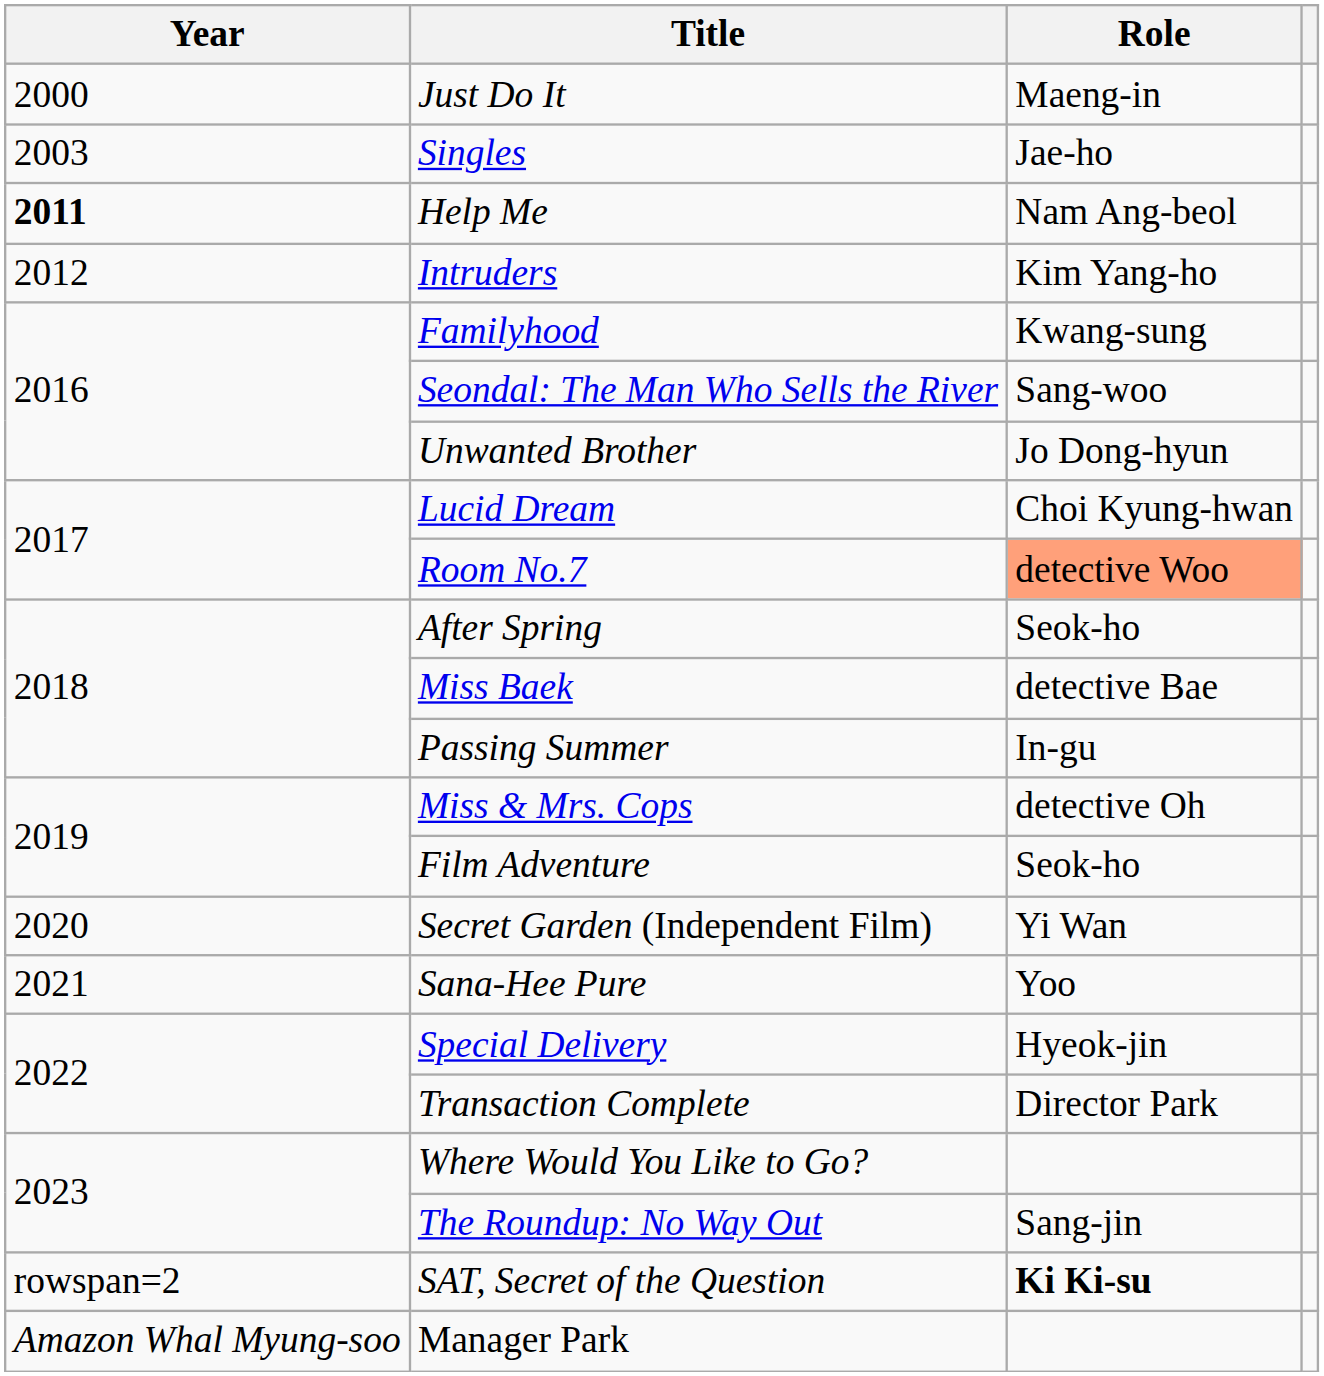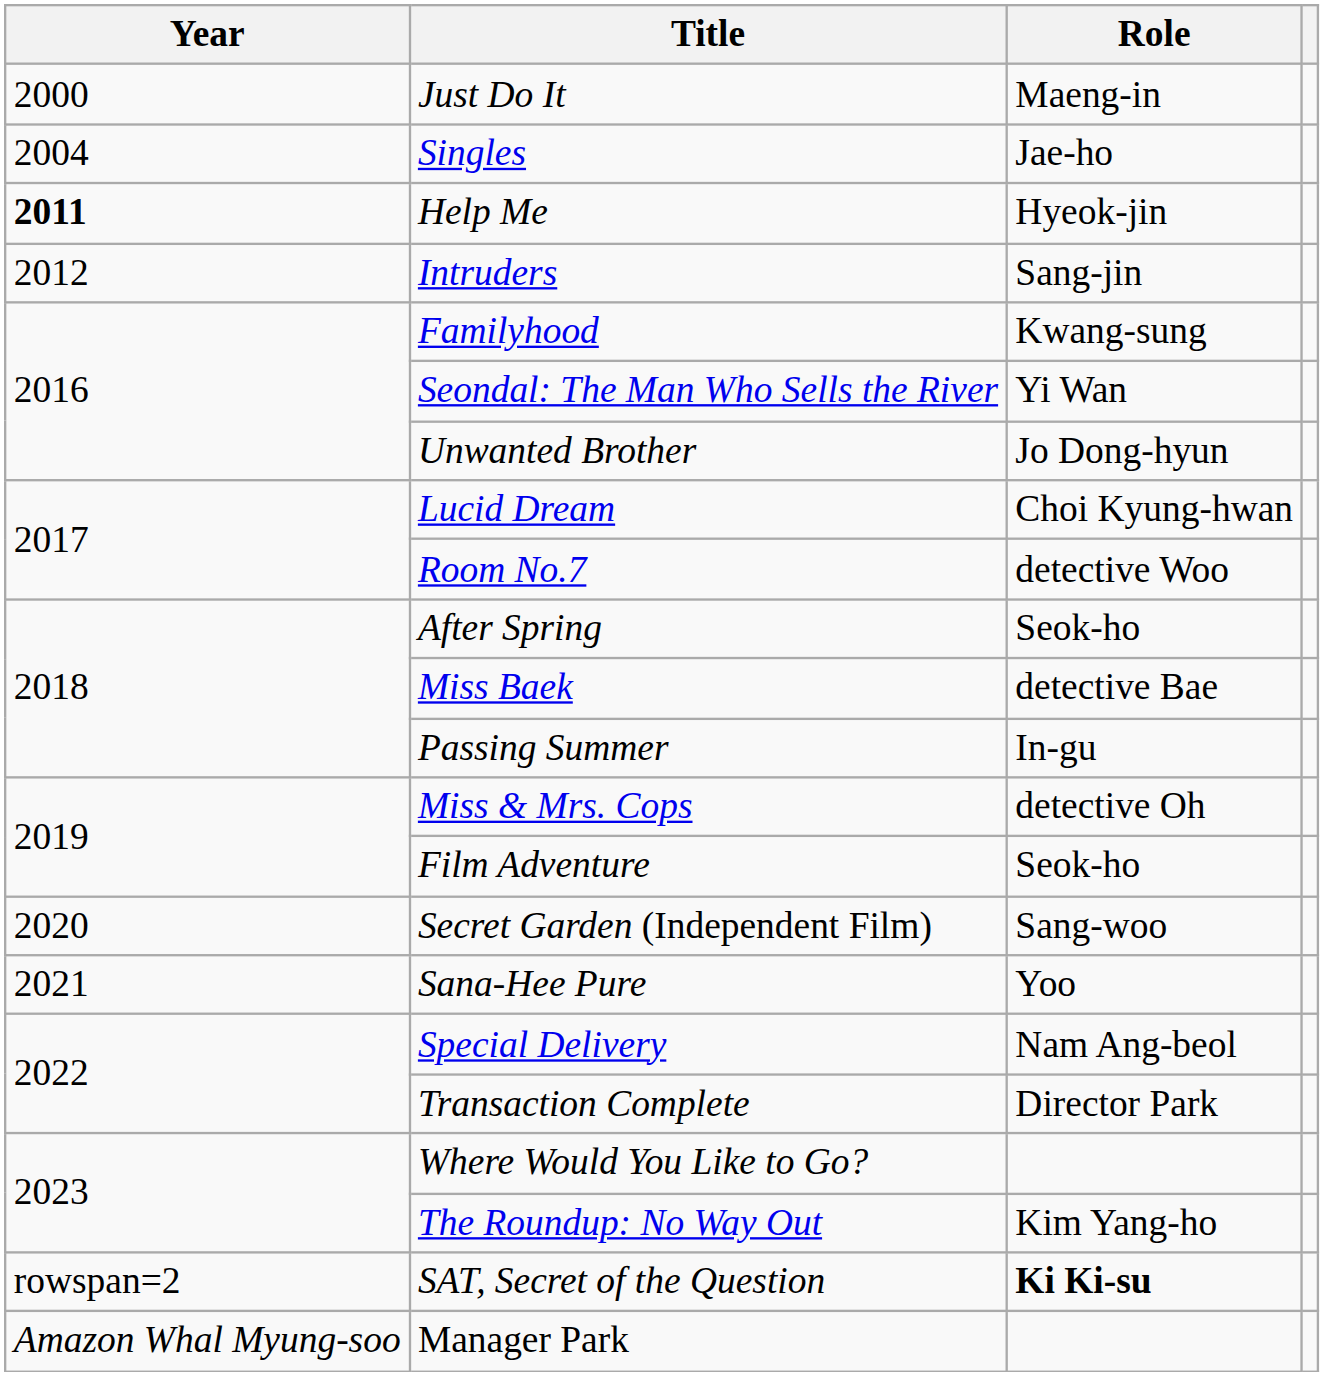Singles | Year: 2003 -> 2004
Help Me | Role: Nam Ang-beol -> Hyeok-jin
Intruders | Role: Kim Yang-ho -> Sang-jin
Seondal: The Man Who Sells the River | Role: Sang-woo -> Yi Wan
Room No.7 | Role: lightsalmon background -> no background
Secret Garden (Independent Film) | Role: Yi Wan -> Sang-woo
Special Delivery | Role: Hyeok-jin -> Nam Ang-beol
The Roundup: No Way Out | Role: Sang-jin -> Kim Yang-ho
